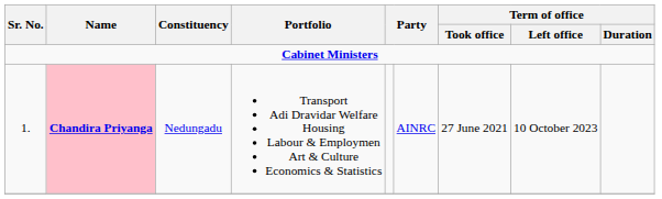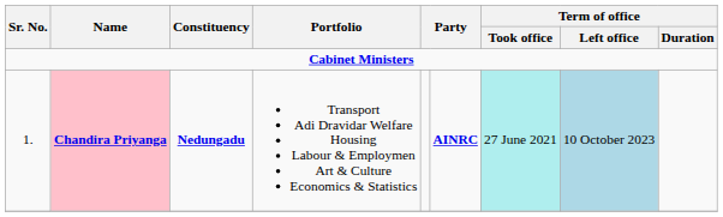1. | Constituency: normal -> bold
1. | column 6: normal -> bold
1. | Term of office / Took office: no background -> paleturquoise background
1. | Term of office / Left office: no background -> lightblue background
